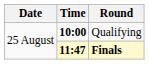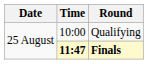Qualifying | Time: bold -> normal
